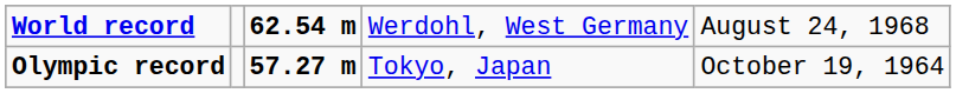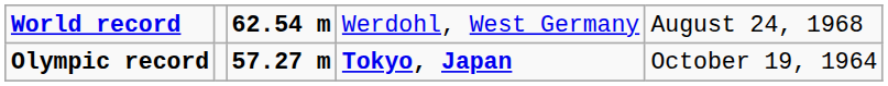Olympic record | column 4: normal -> bold
